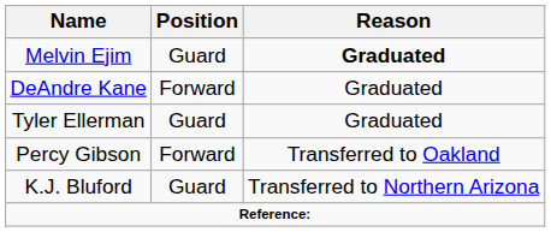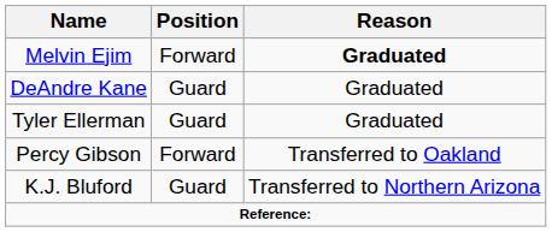Melvin Ejim | Position: Guard -> Forward
DeAndre Kane | Position: Forward -> Guard
